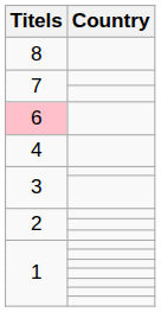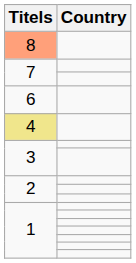row 2 | Titels: no background -> lightsalmon background
row 5 | Titels: pink background -> no background
row 6 | Titels: no background -> khaki background
